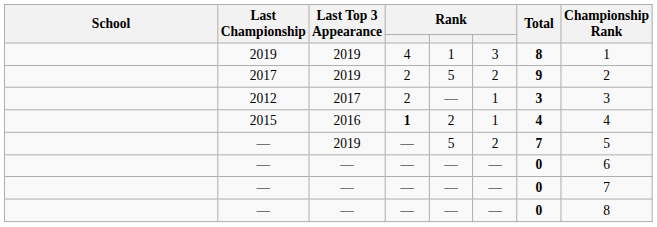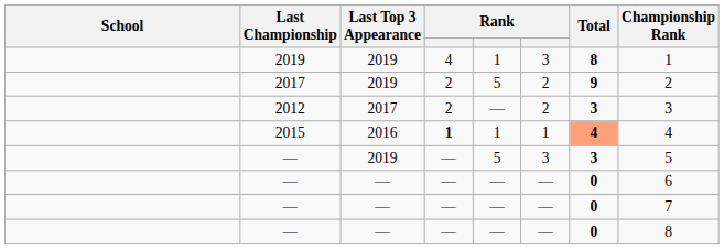2012 | column 6: 1 -> 2
2015 | column 5: 2 -> 1
2015 | Total: no background -> lightsalmon background
— / 2019 | column 6: 2 -> 3
— / 2019 | Total: 7 -> 3
